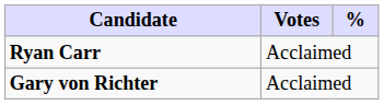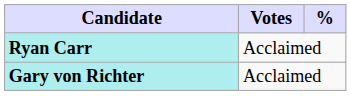Ryan Carr | Candidate: no background -> paleturquoise background
Gary von Richter | Candidate: no background -> paleturquoise background
